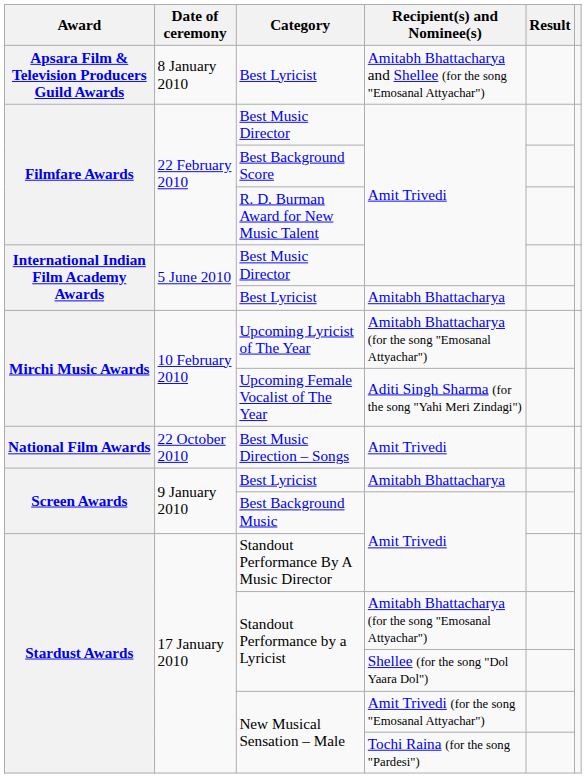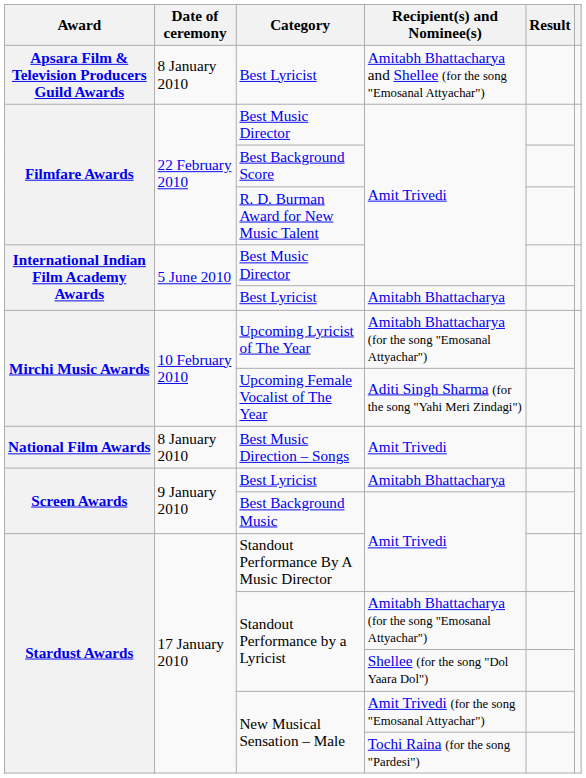Best Music Direction – Songs | Date of ceremony: 22 October 2010 -> 8 January 2010
